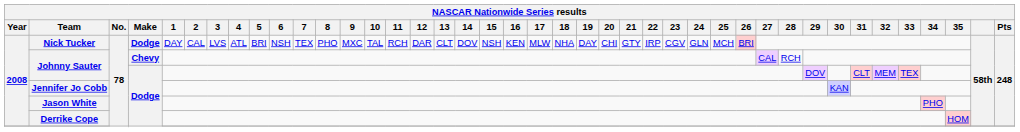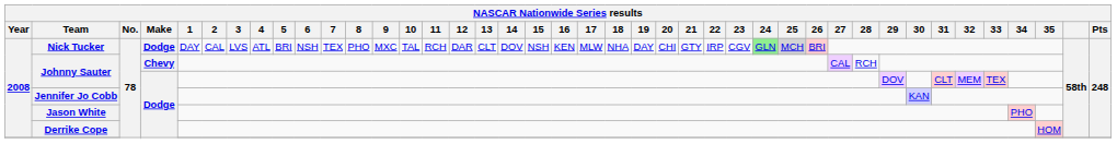Nick Tucker | 24: no background -> lightgreen background
Nick Tucker | 25: no background -> lightgrey background
